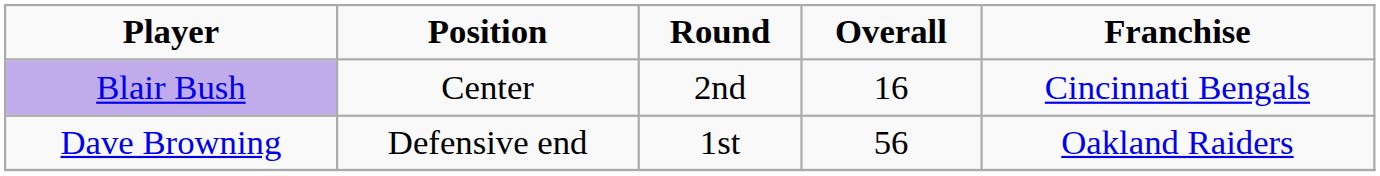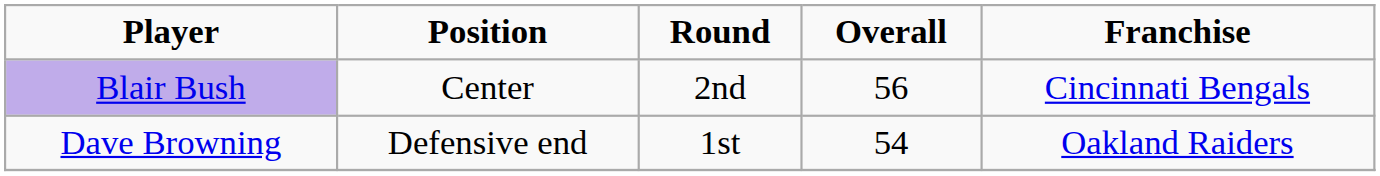Blair Bush | column 4: 16 -> 56
Dave Browning | column 4: 56 -> 54
